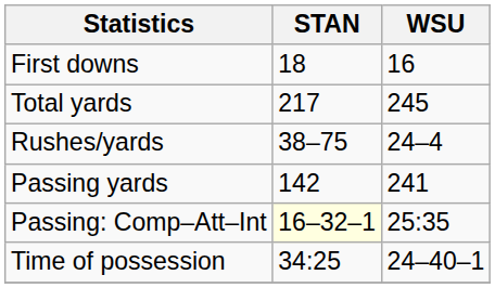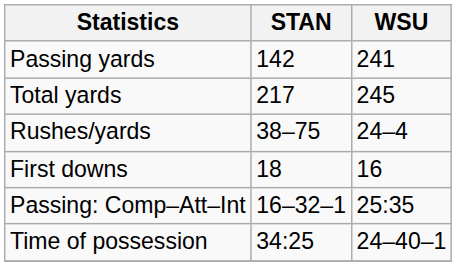rows swapped: First downs <-> Passing yards
Passing: Comp–Att–Int | STAN: lightyellow background -> no background
